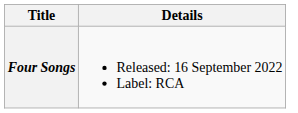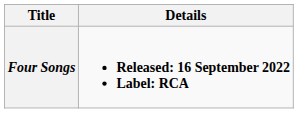Four Songs | Details: normal -> bold
